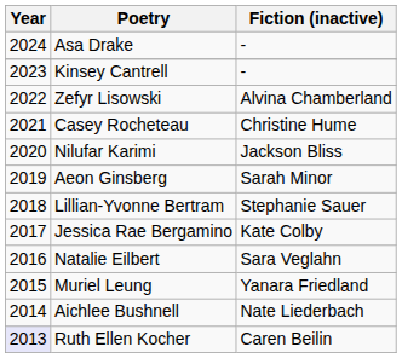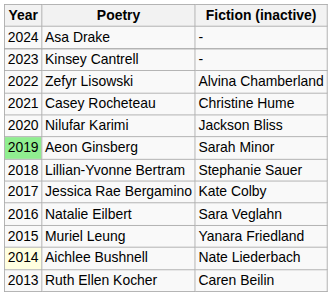Aeon Ginsberg | Year: no background -> lightgreen background
Aichlee Bushnell | Year: no background -> lightyellow background
Ruth Ellen Kocher | Year: lavender background -> no background
